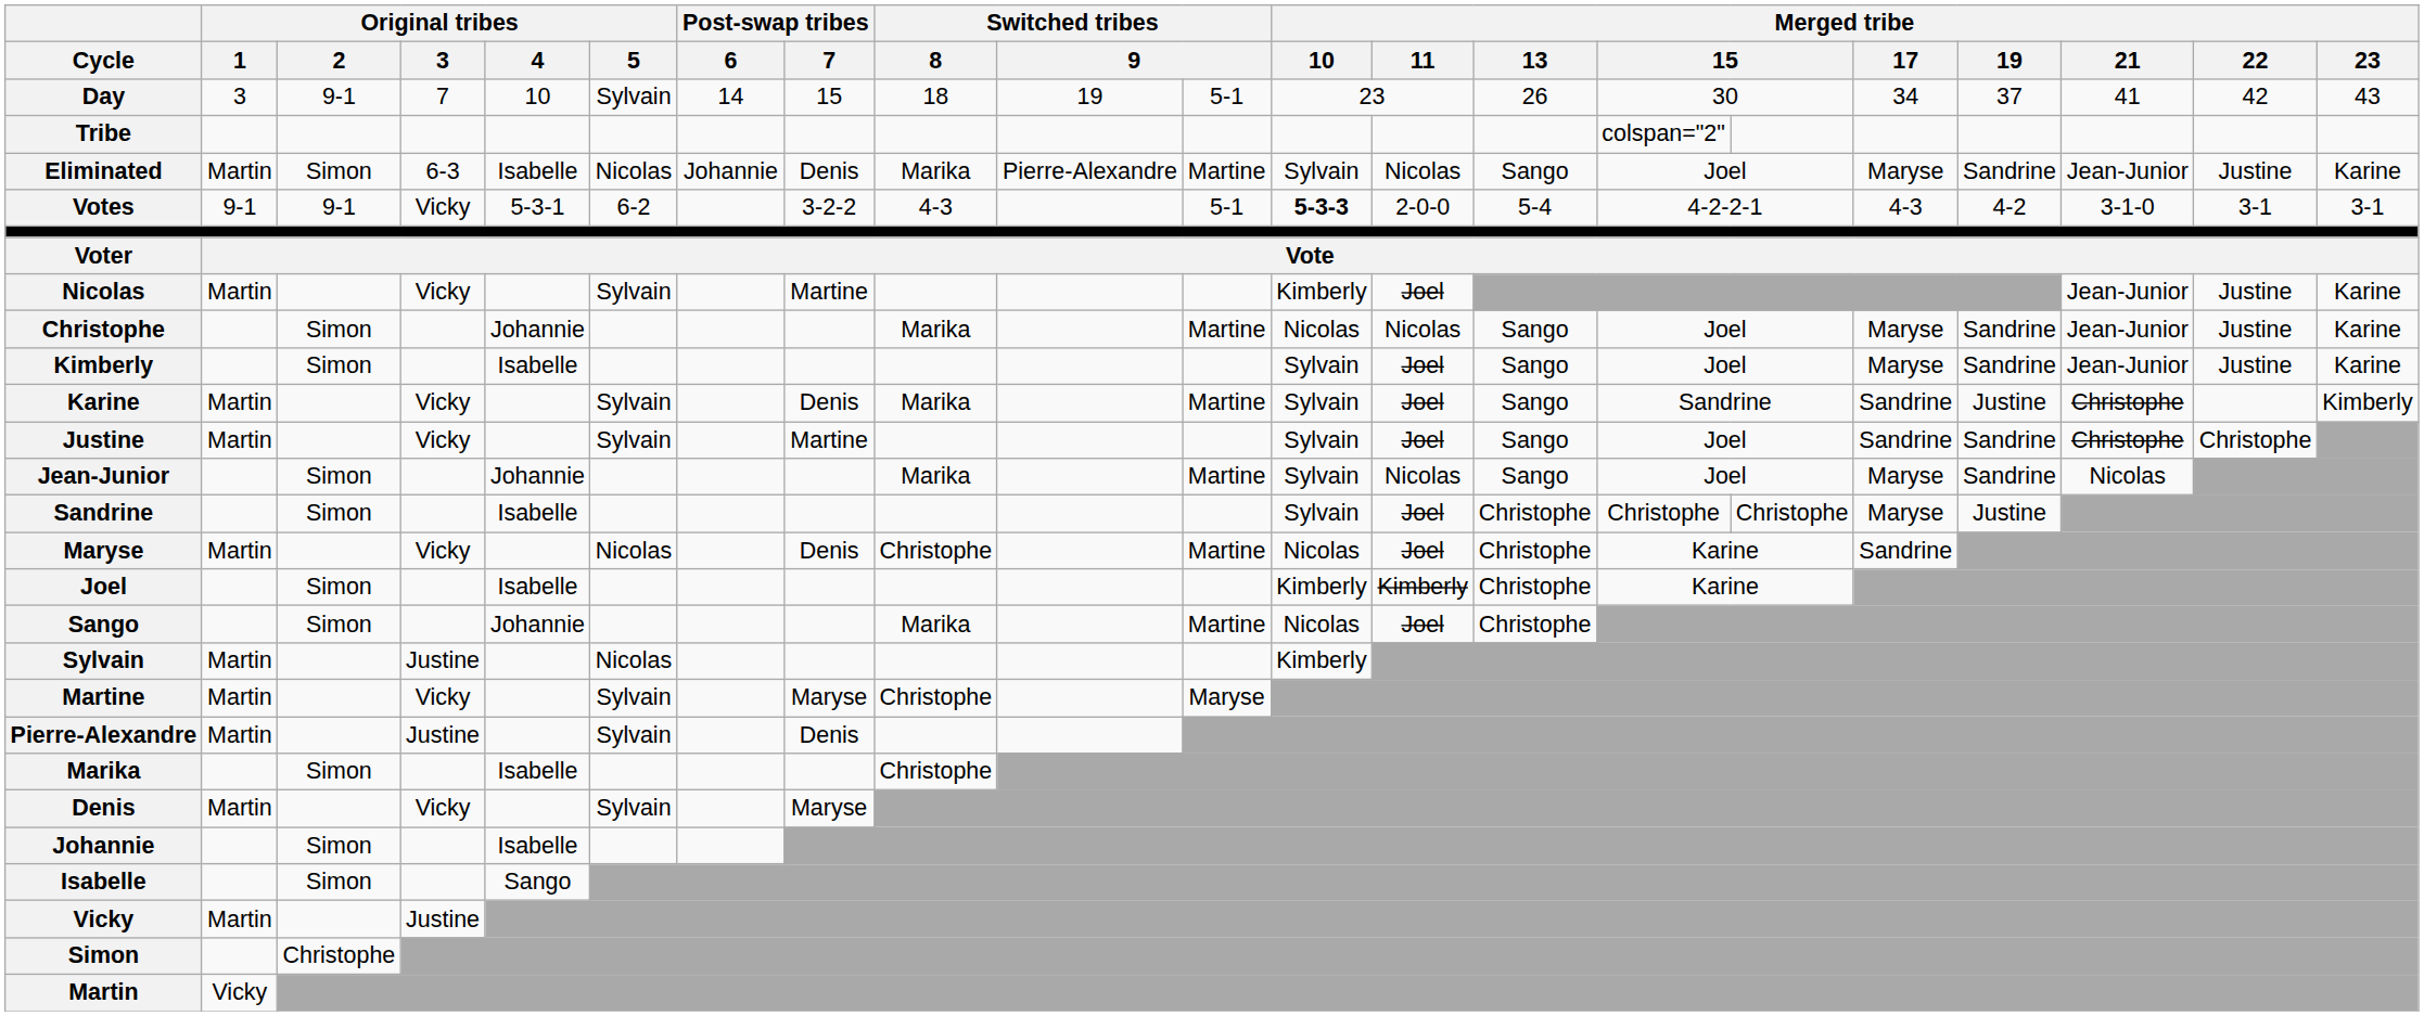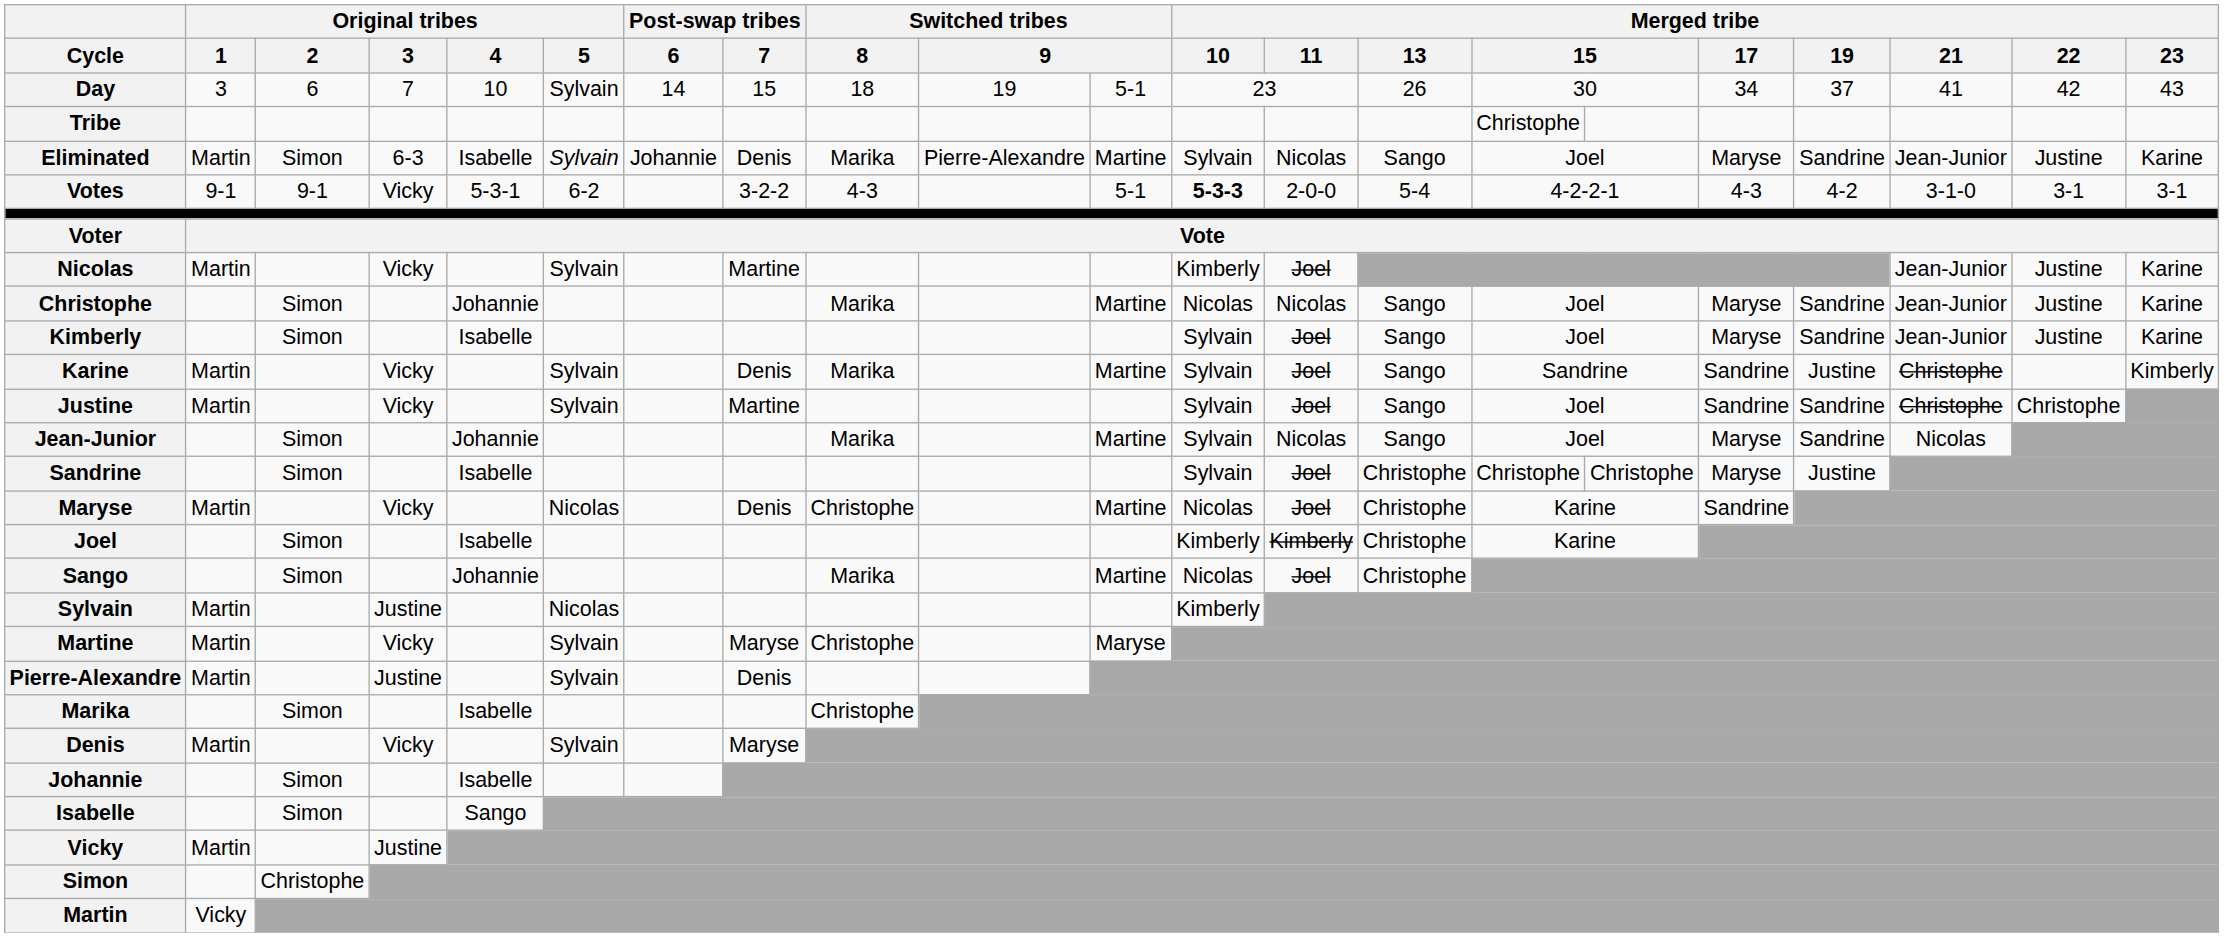Day | Original tribes / 2: 9-1 -> 6
Tribe | column 15: colspan="2" -> Christophe
Eliminated | Original tribes / 5: Nicolas -> Sylvain
